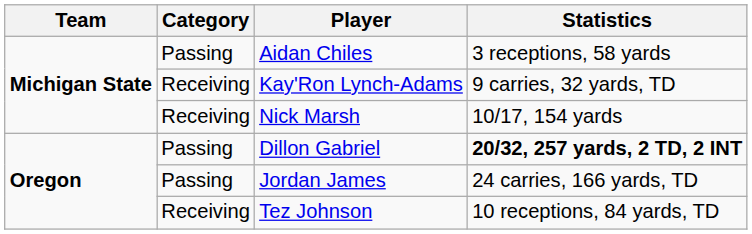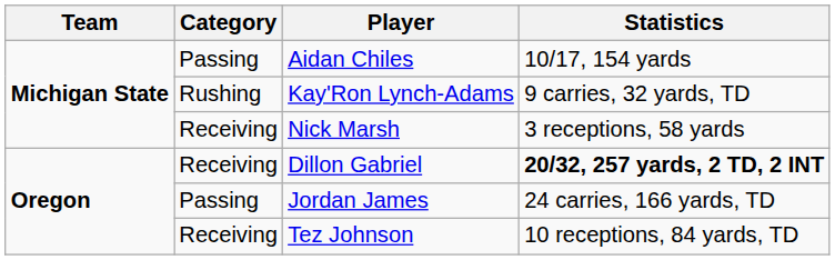Aidan Chiles | Statistics: 3 receptions, 58 yards -> 10/17, 154 yards
Kay'Ron Lynch-Adams | Category: Receiving -> Rushing
Nick Marsh | Statistics: 10/17, 154 yards -> 3 receptions, 58 yards
Dillon Gabriel | Category: Passing -> Receiving
